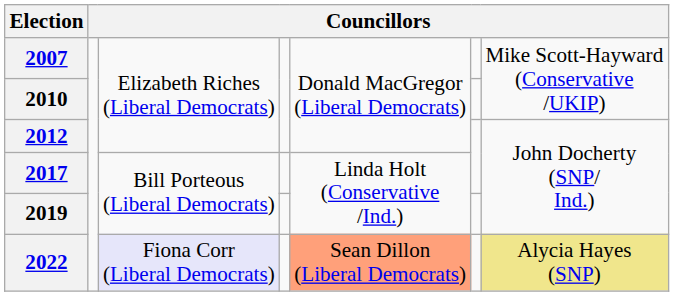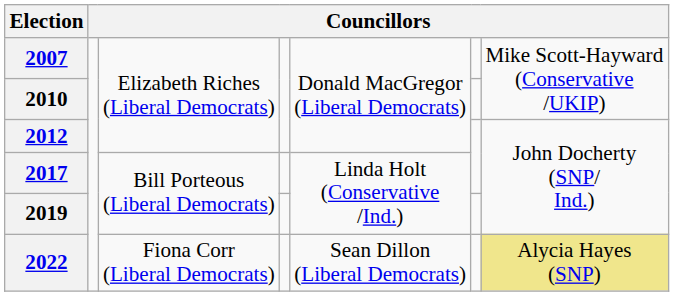2022 | column 3: lavender background -> no background
2022 | column 5: lightsalmon background -> no background
